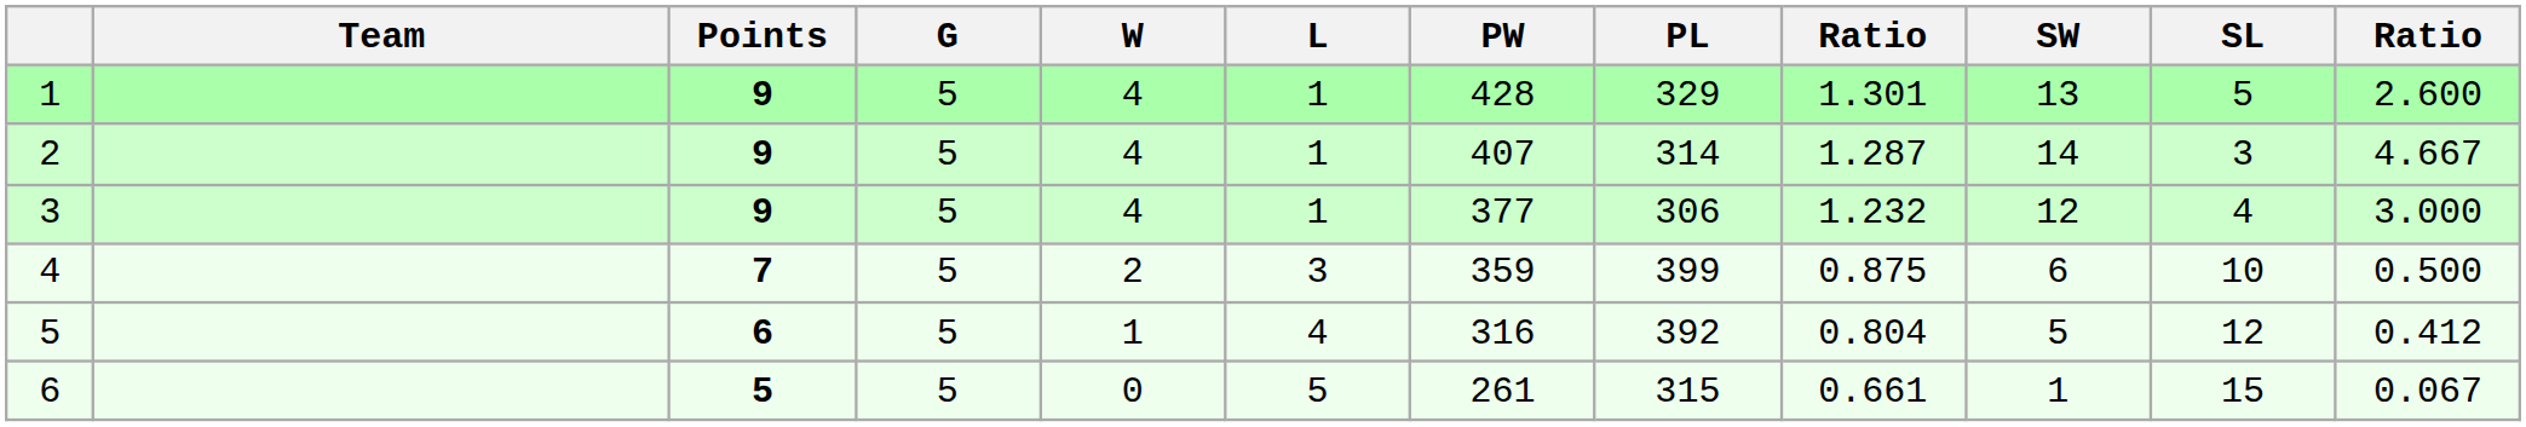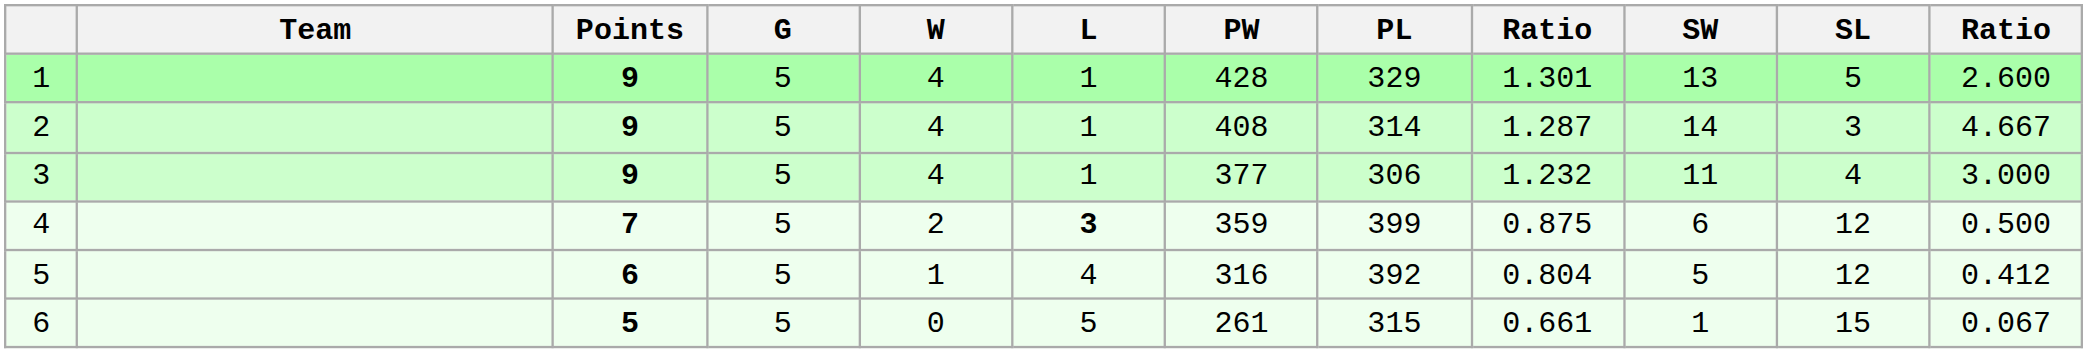row 3 | PW: 407 -> 408
row 4 | SW: 12 -> 11
row 5 | L: normal -> bold
row 5 | SL: 10 -> 12
